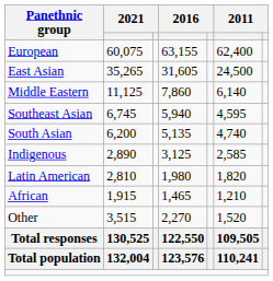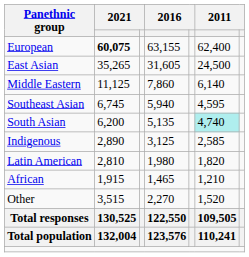European | column 2: normal -> bold
South Asian | column 6: no background -> paleturquoise background
